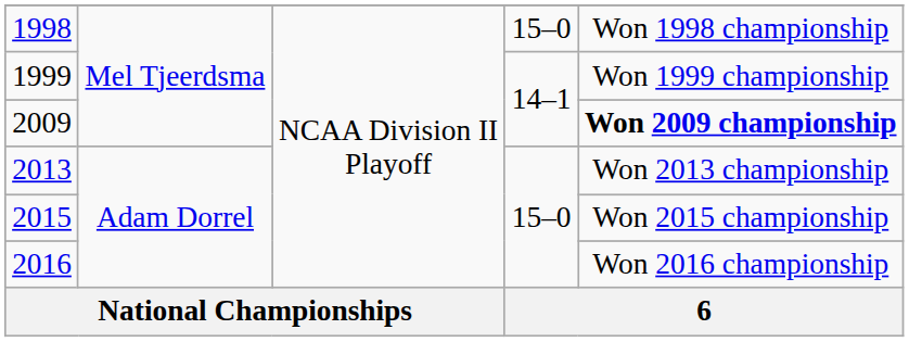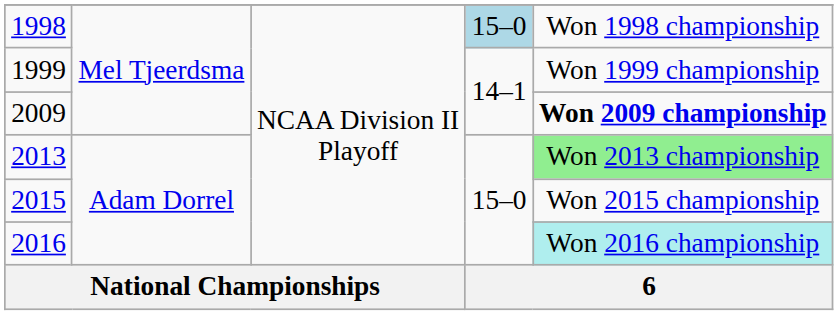1998 | column 4: no background -> lightblue background
2013 | column 5: no background -> lightgreen background
2016 | column 5: no background -> paleturquoise background
